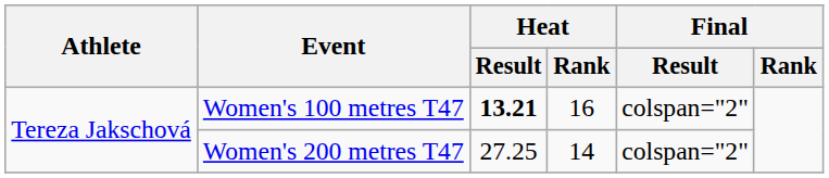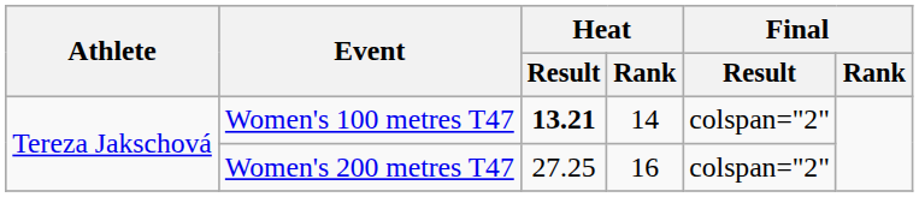Women's 100 metres T47 | Heat / Rank: 16 -> 14
Women's 200 metres T47 | Heat / Rank: 14 -> 16
